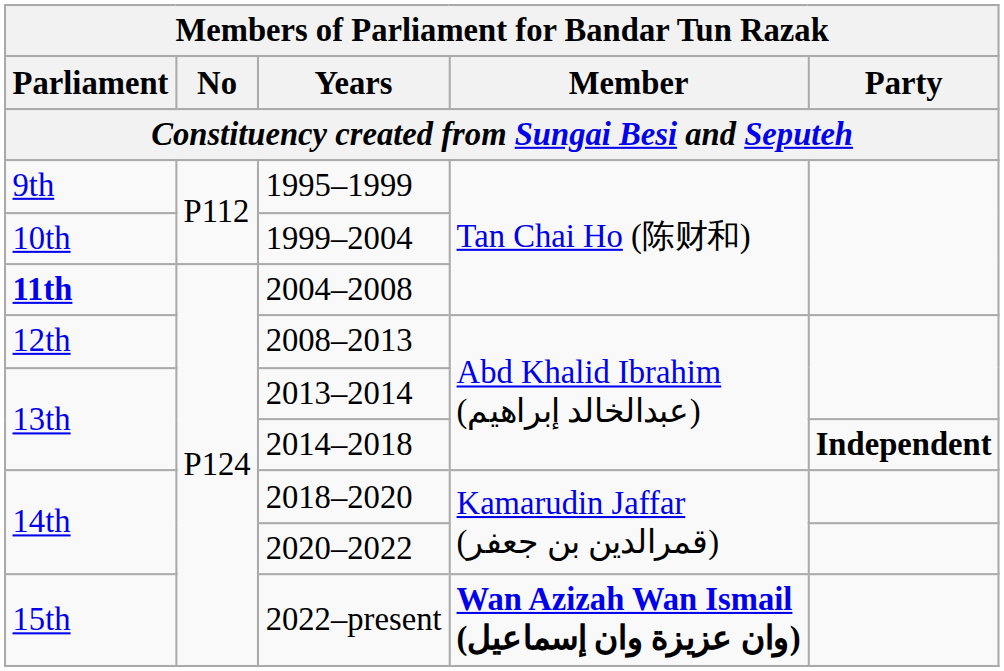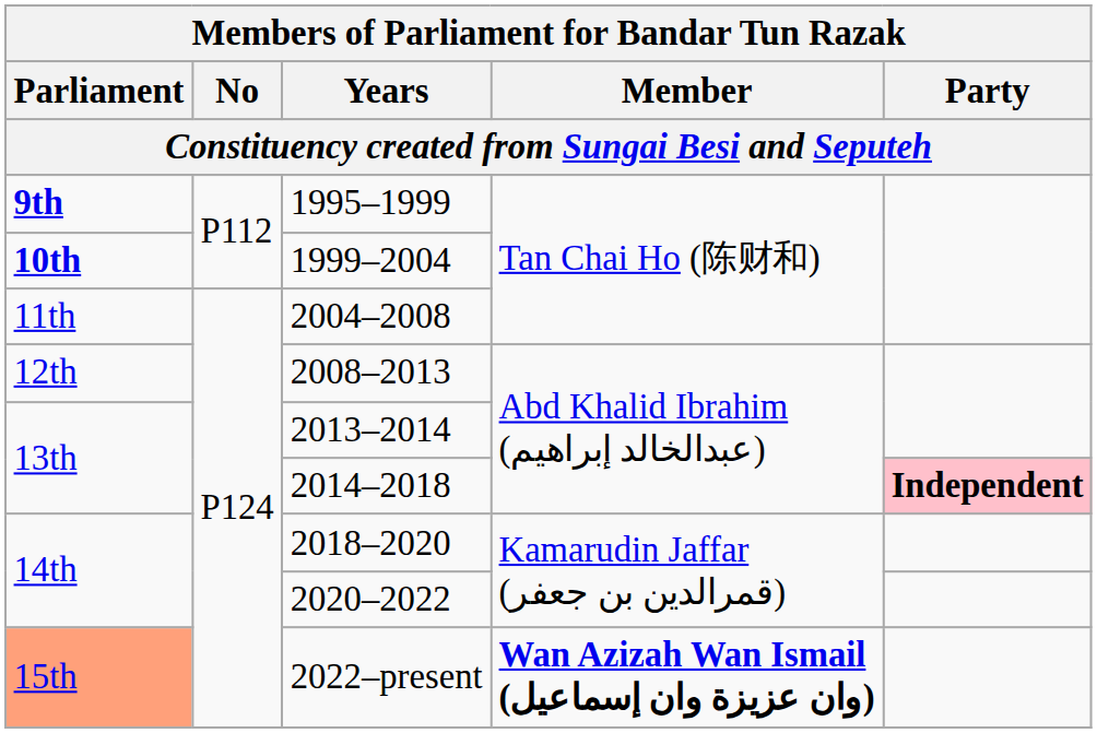1995–1999 | Parliament: normal -> bold
1999–2004 | Parliament: normal -> bold
2004–2008 | Parliament: bold -> normal
2014–2018 | Party: no background -> pink background
2022–present | Parliament: no background -> lightsalmon background
